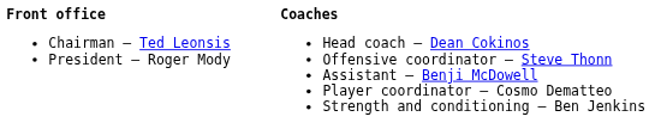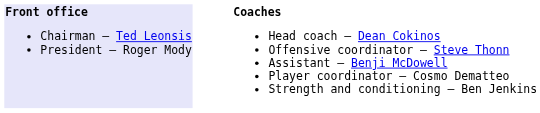Front office Chairman – Ted Leonsis President – Roger Mody | column 1: no background -> lavender background
